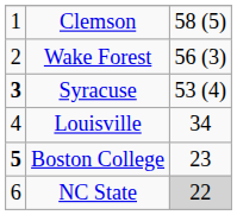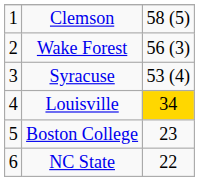Syracuse | column 1: bold -> normal
Louisville | column 3: no background -> gold background
Boston College | column 1: bold -> normal
NC State | column 3: lightgrey background -> no background
